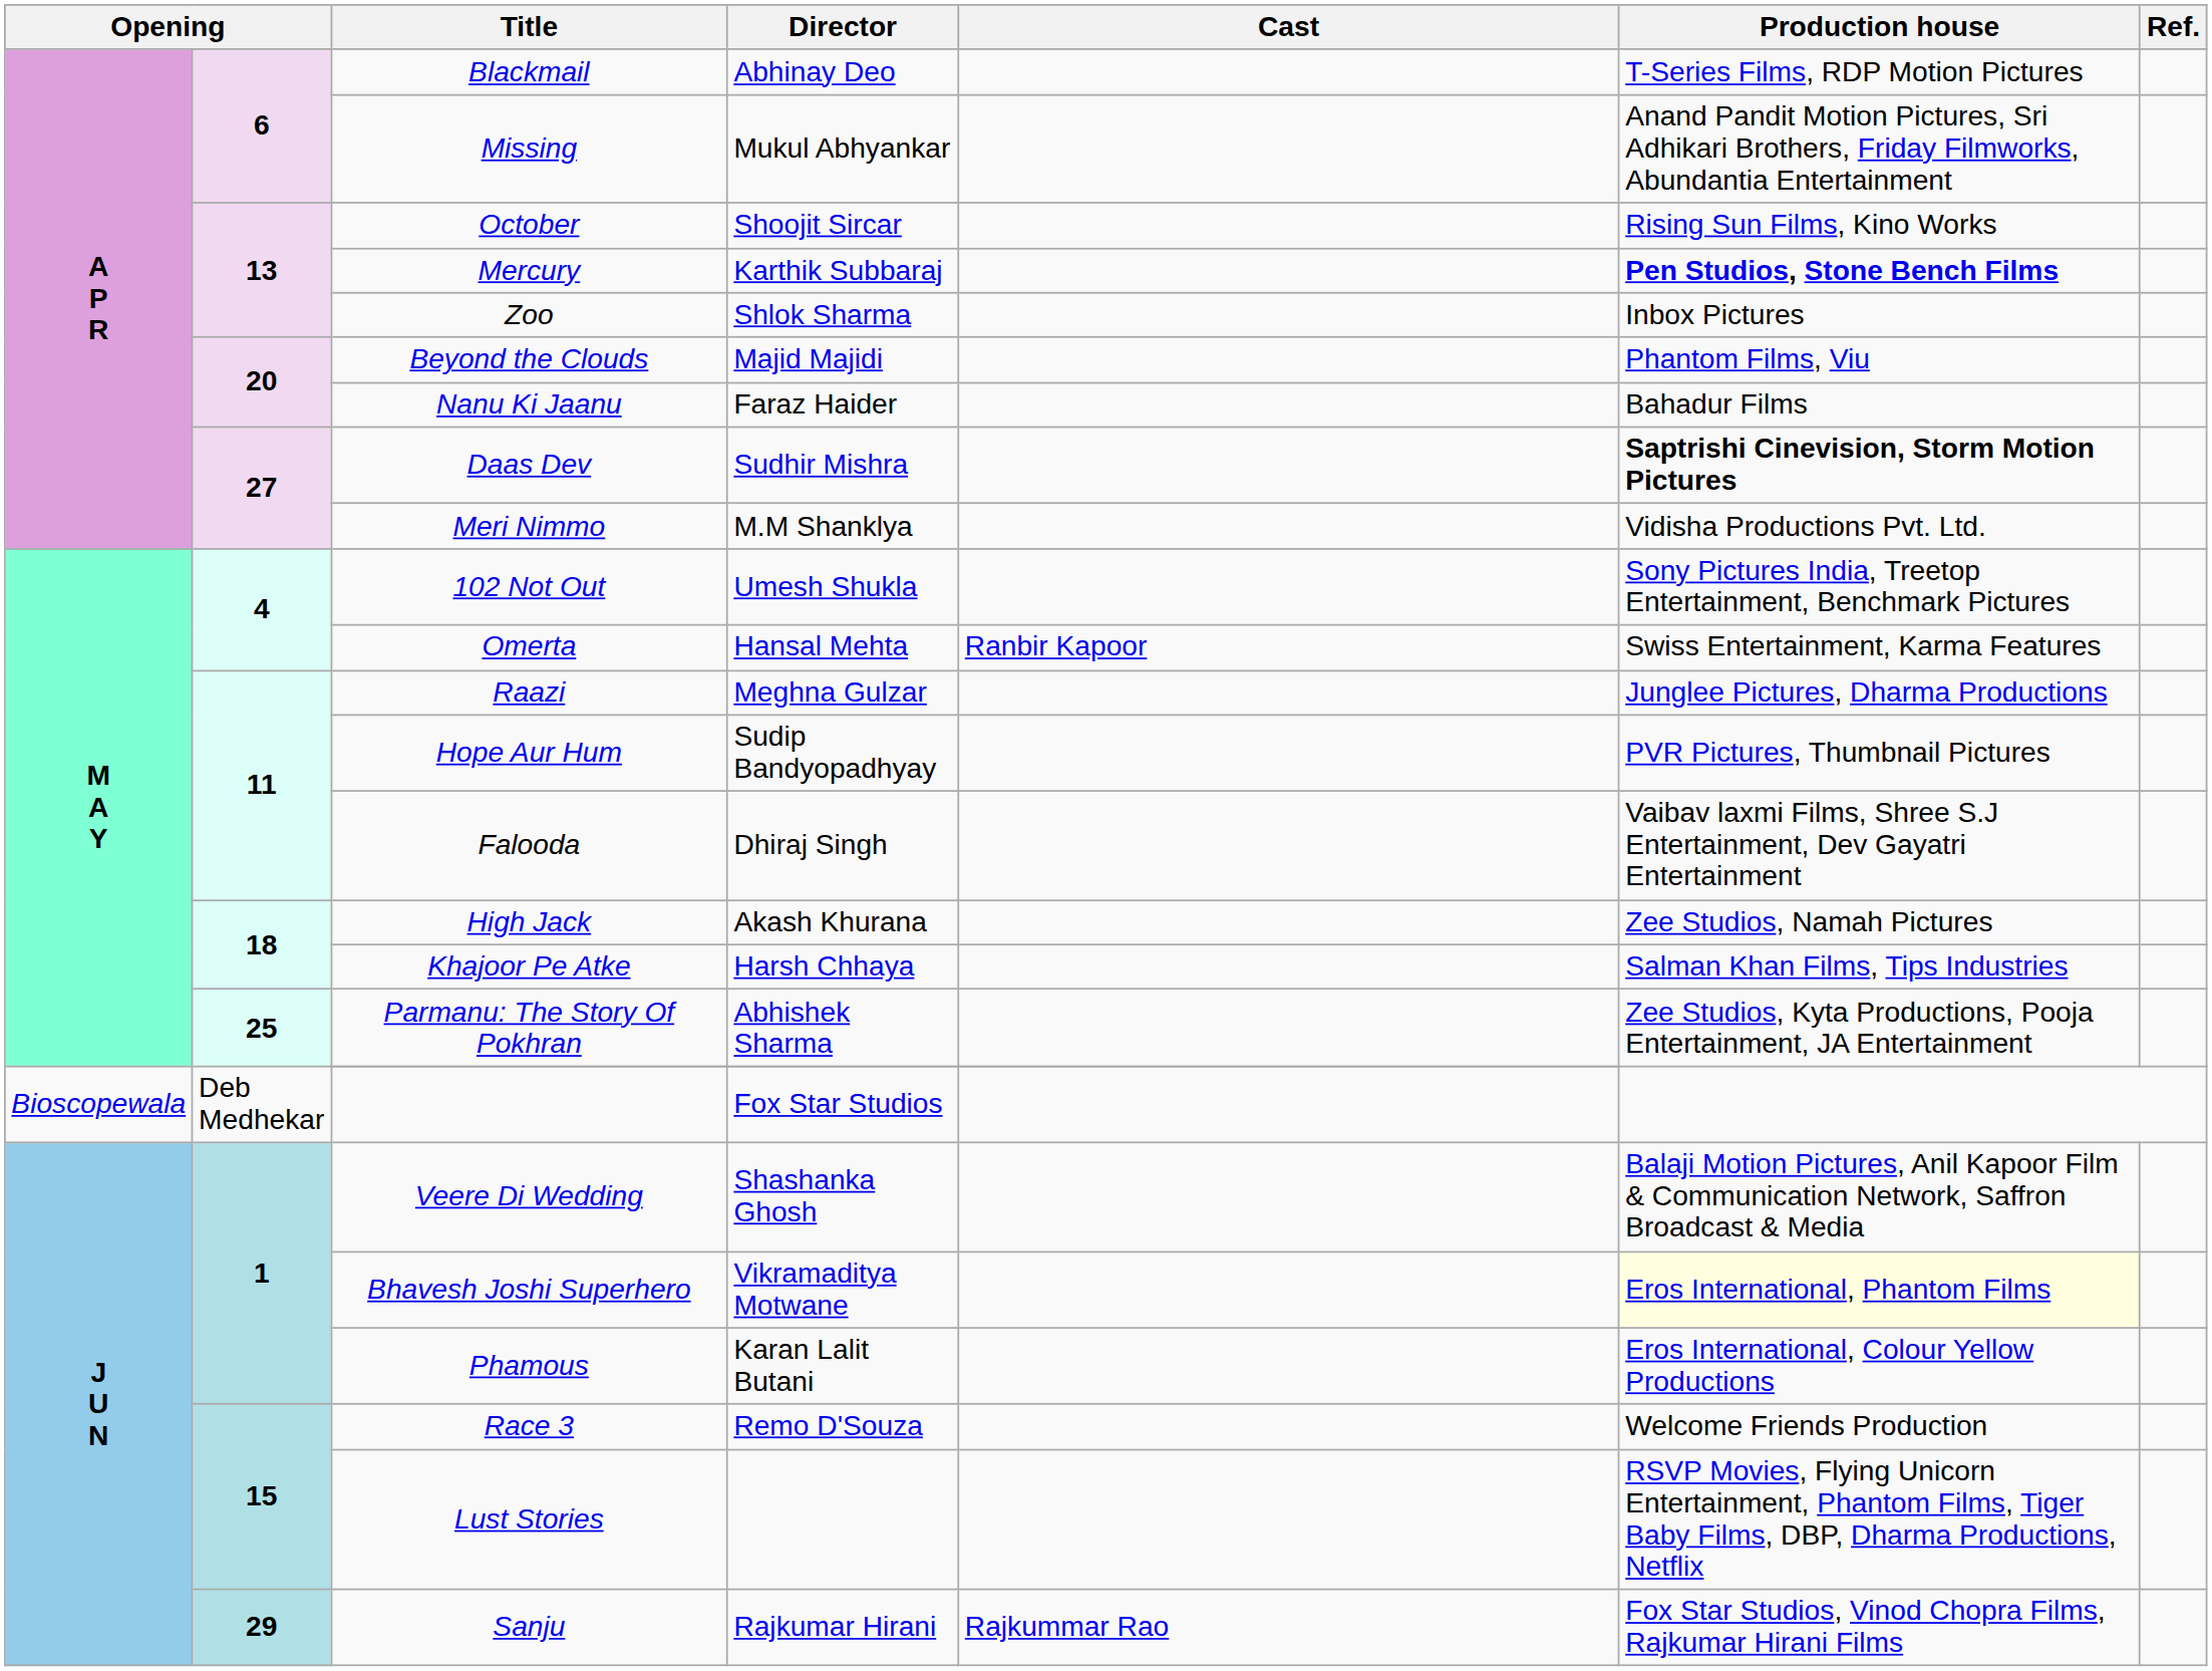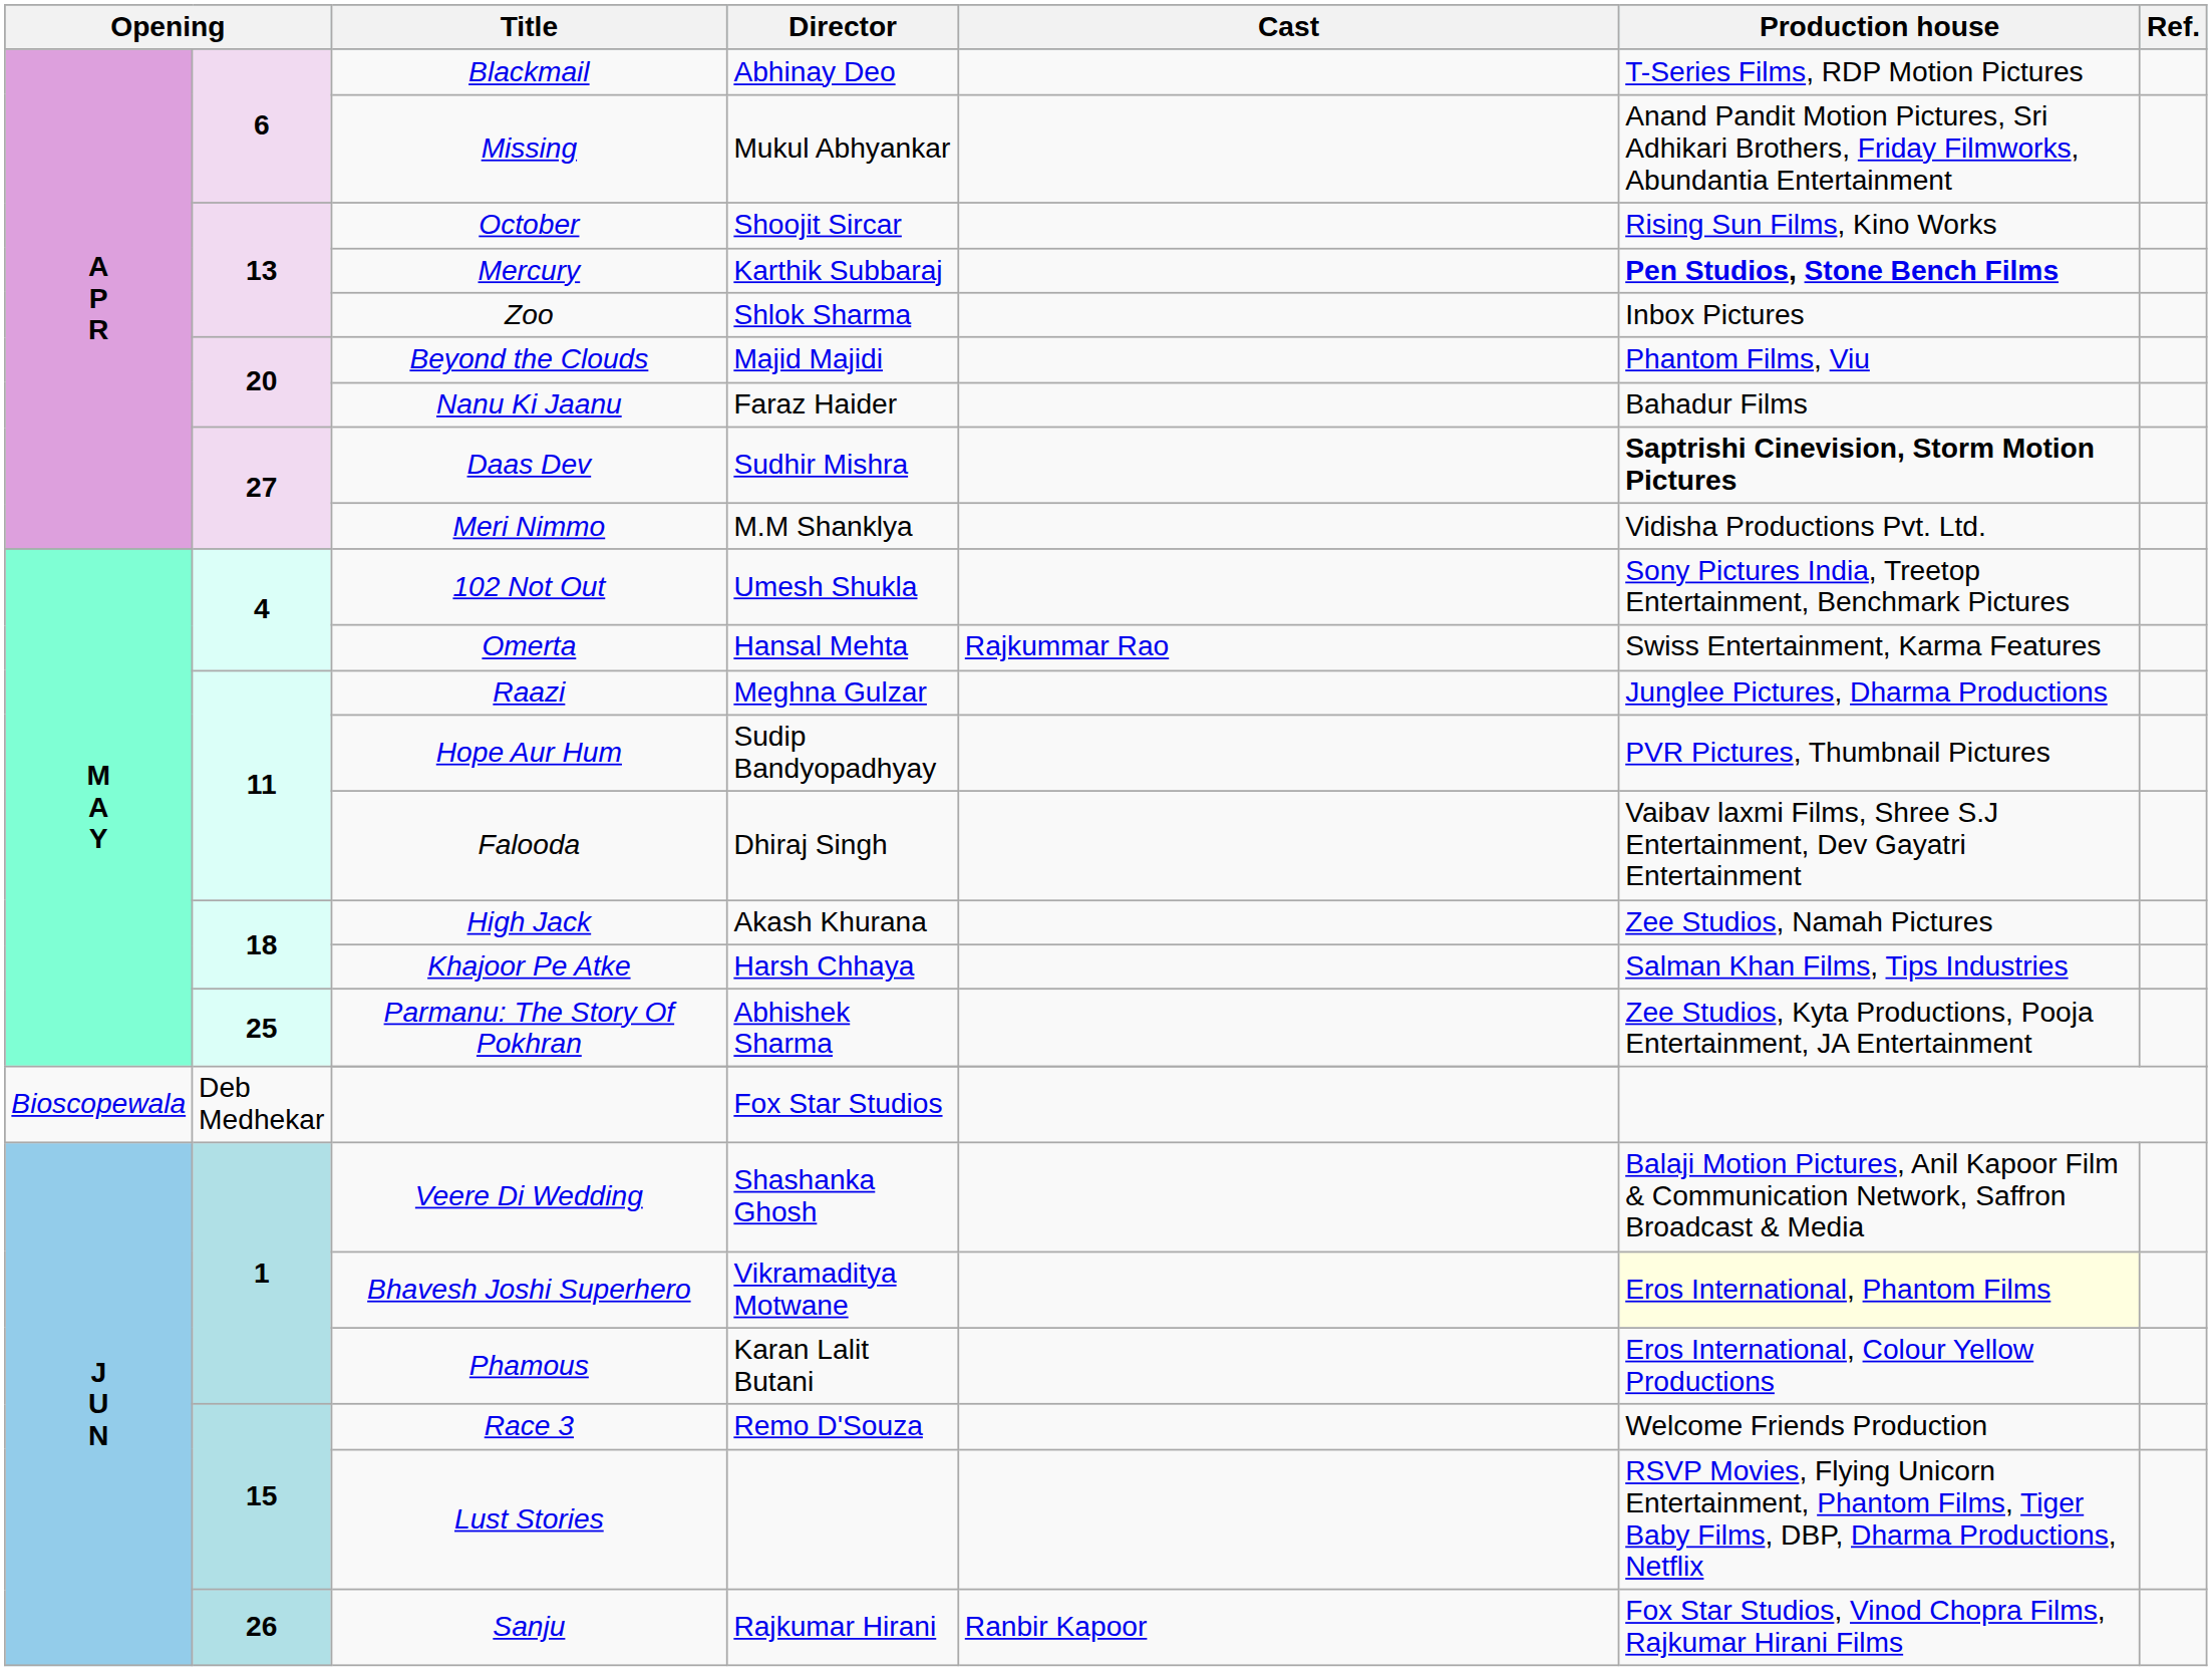Omerta | Cast: Ranbir Kapoor -> Rajkummar Rao
Sanju | column 2: 29 -> 26
Sanju | Cast: Rajkummar Rao -> Ranbir Kapoor
